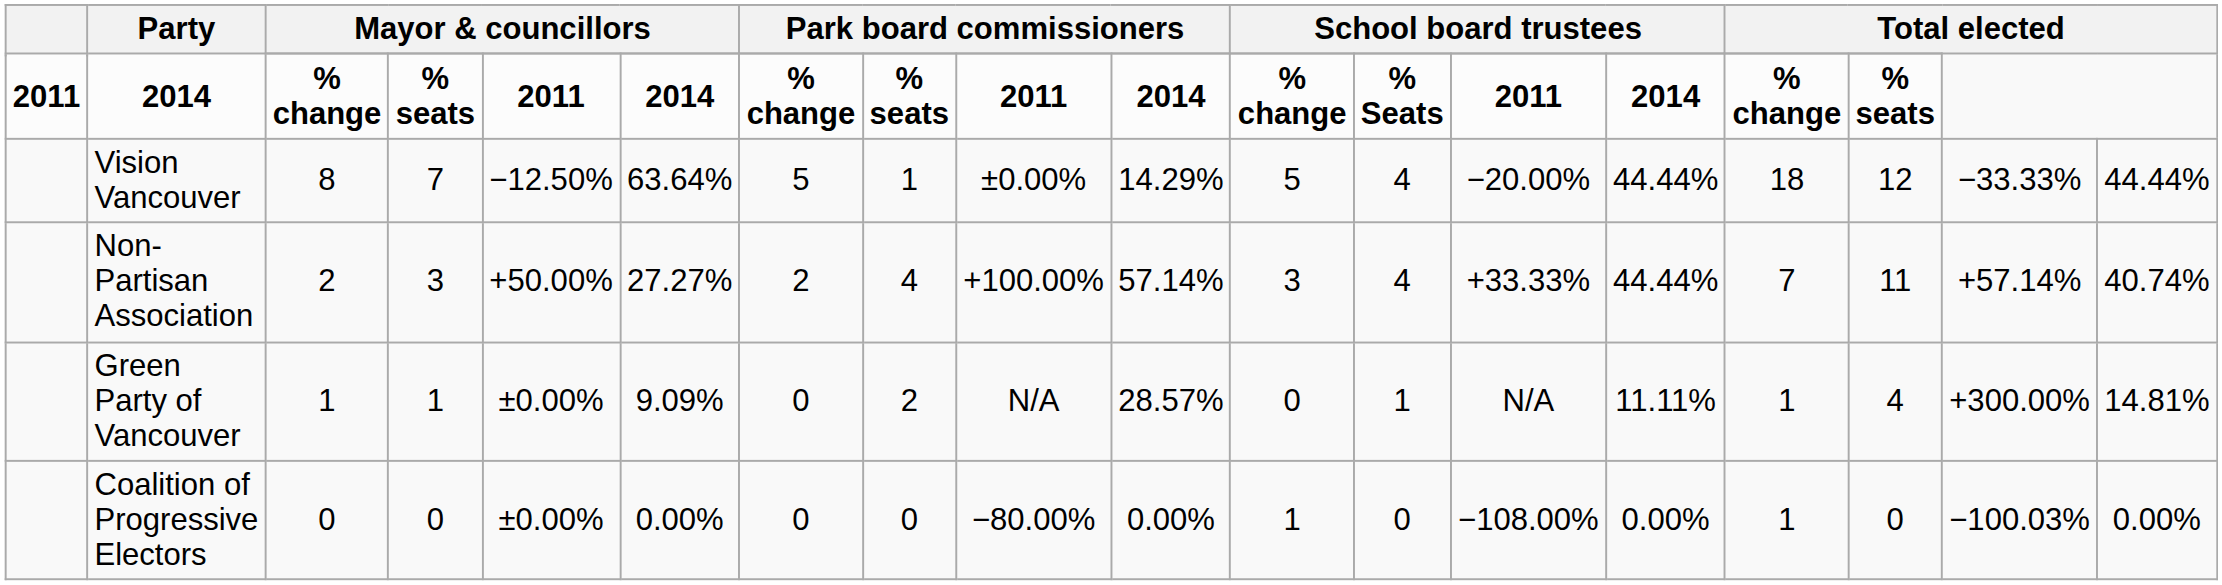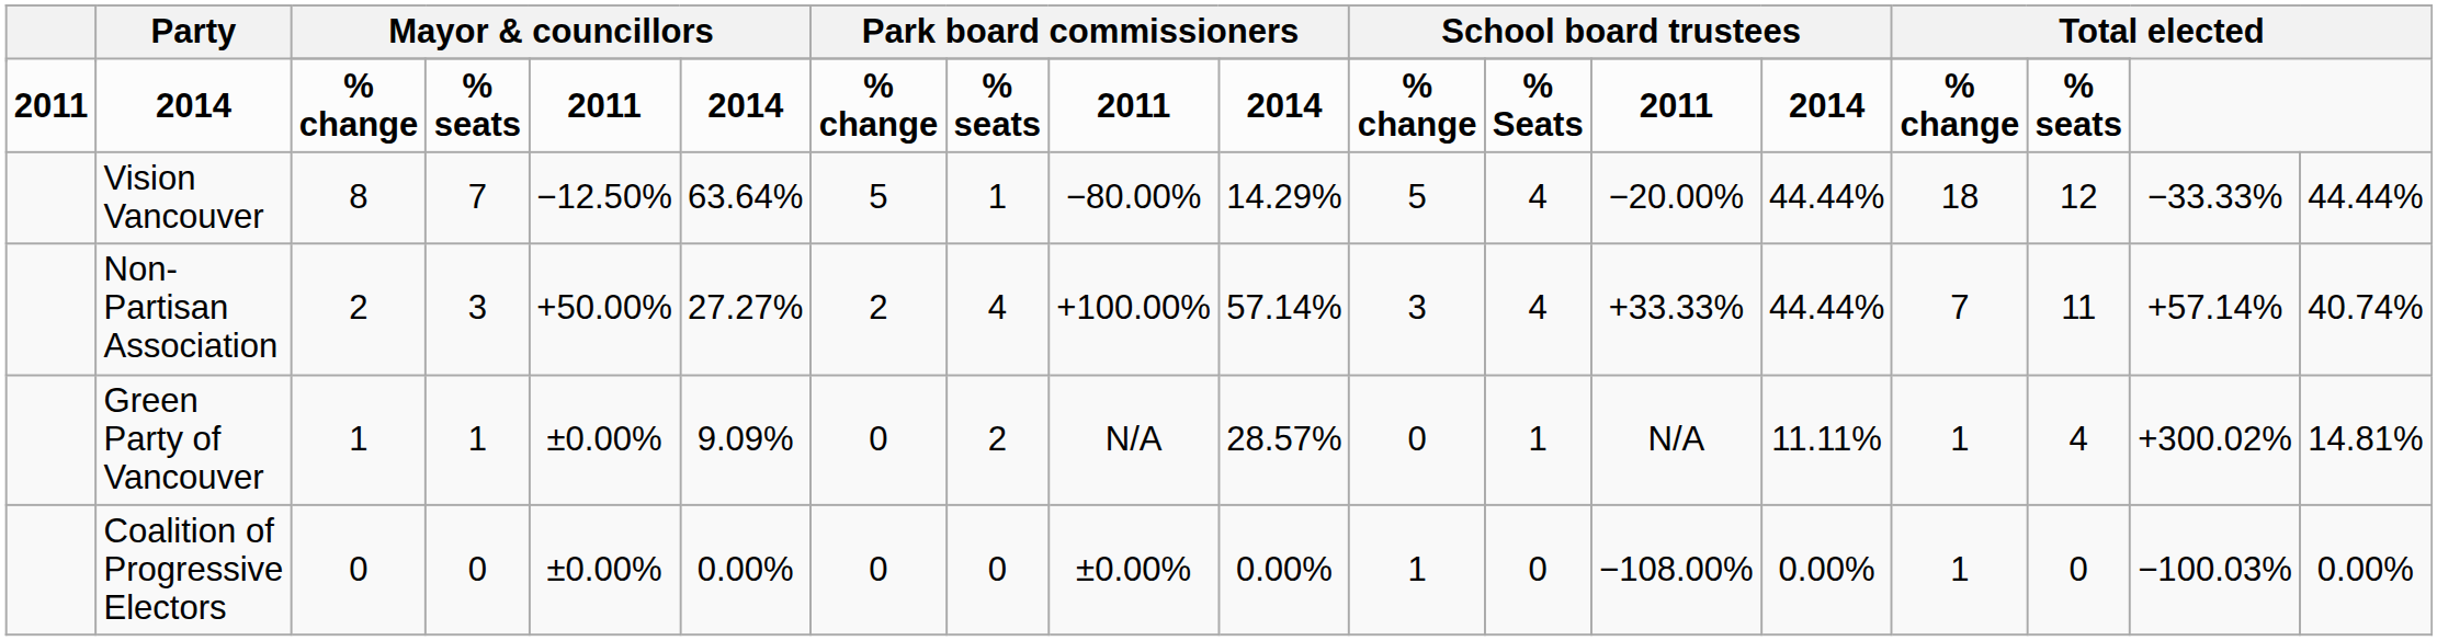Vision Vancouver | column 9: ±0.00% -> −80.00%
Green Party of Vancouver | column 17: +300.00% -> +300.02%
Coalition of Progressive Electors | column 9: −80.00% -> ±0.00%
